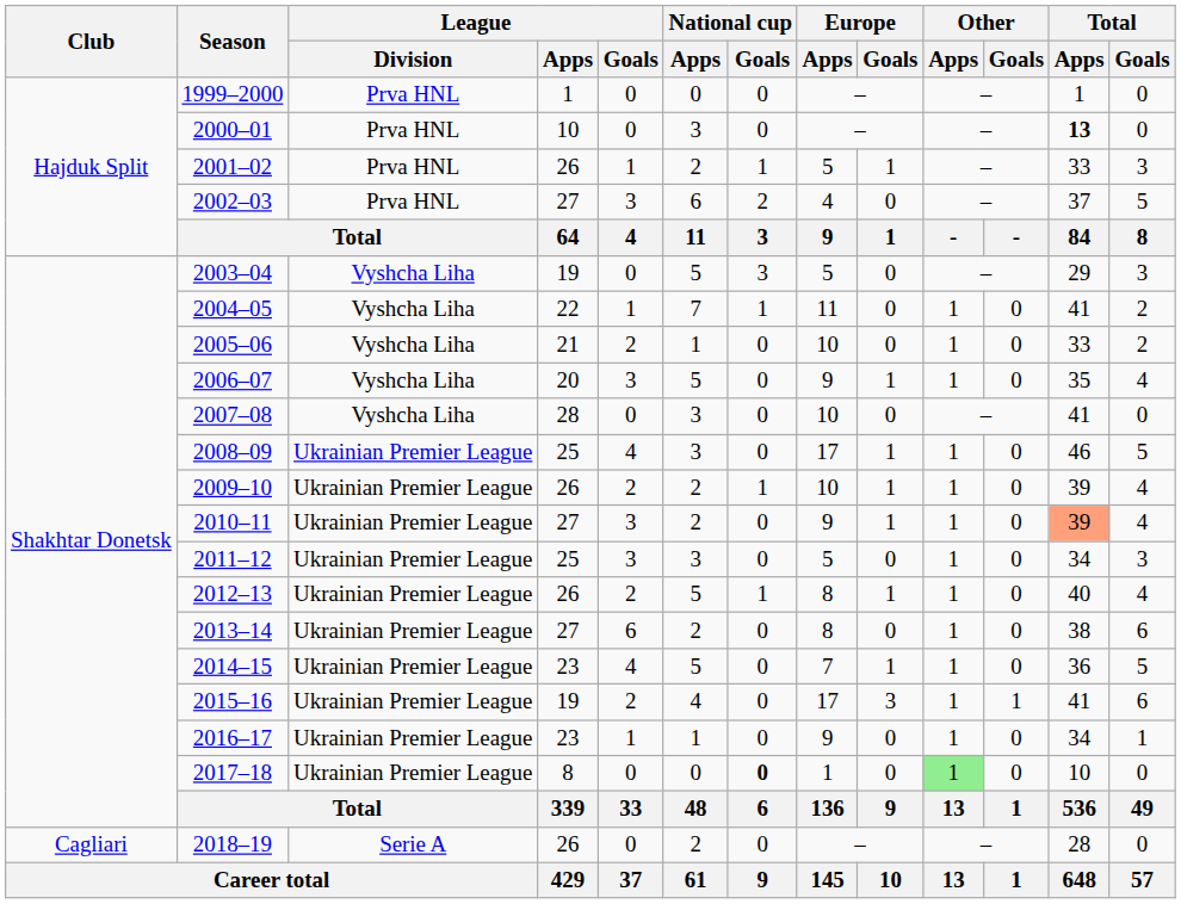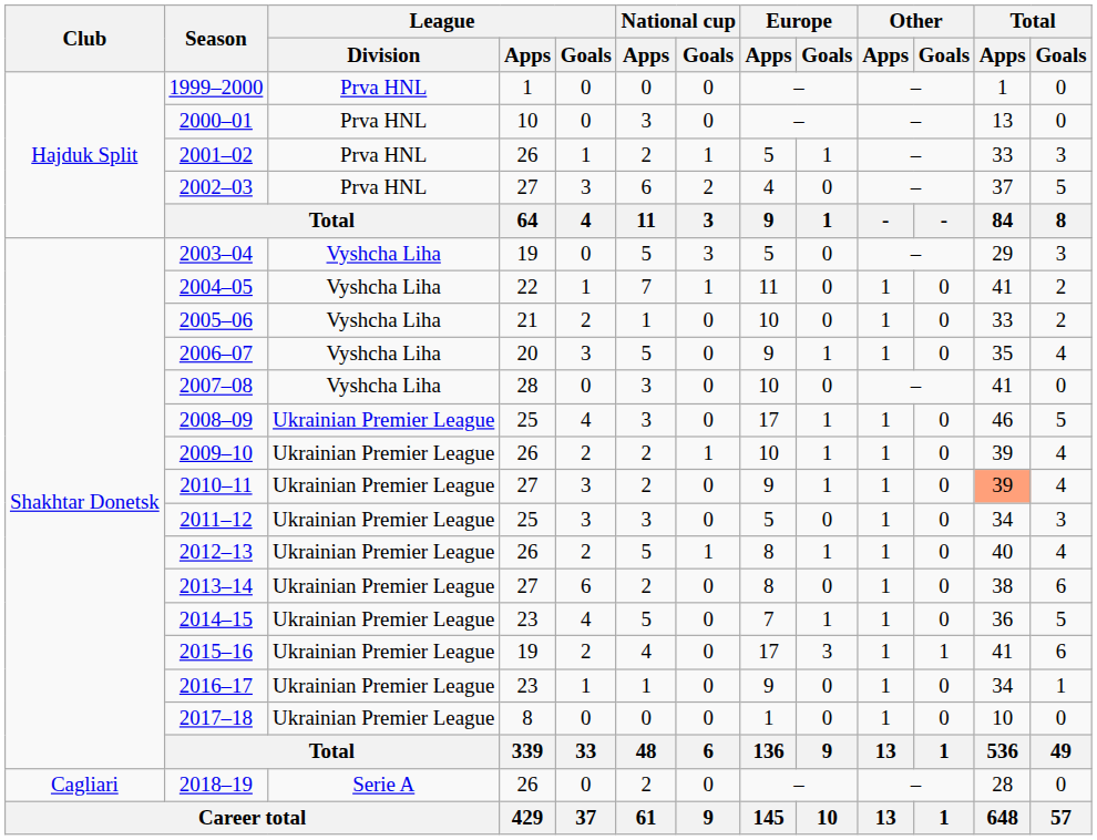2000–01 | Total / Apps: bold -> normal
2017–18 | National cup / Goals: bold -> normal
2017–18 | Other / Apps: lightgreen background -> no background
